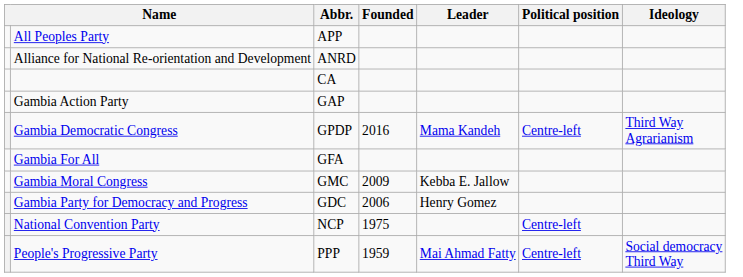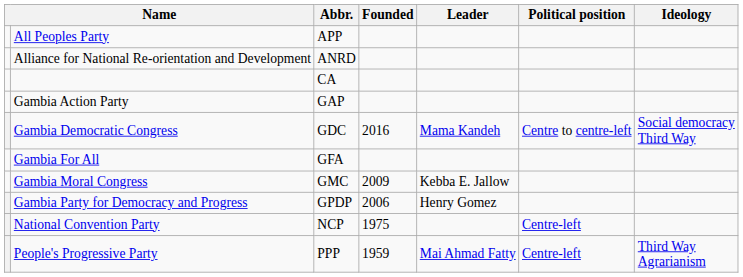Gambia Democratic Congress | Abbr.: GPDP -> GDC
Gambia Democratic Congress | Political position: Centre-left -> Centre to centre-left
Gambia Democratic Congress | Ideology: Third Way Agrarianism -> Social democracy Third Way
Gambia Party for Democracy and Progress | Abbr.: GDC -> GPDP
People's Progressive Party | Ideology: Social democracy Third Way -> Third Way Agrarianism
